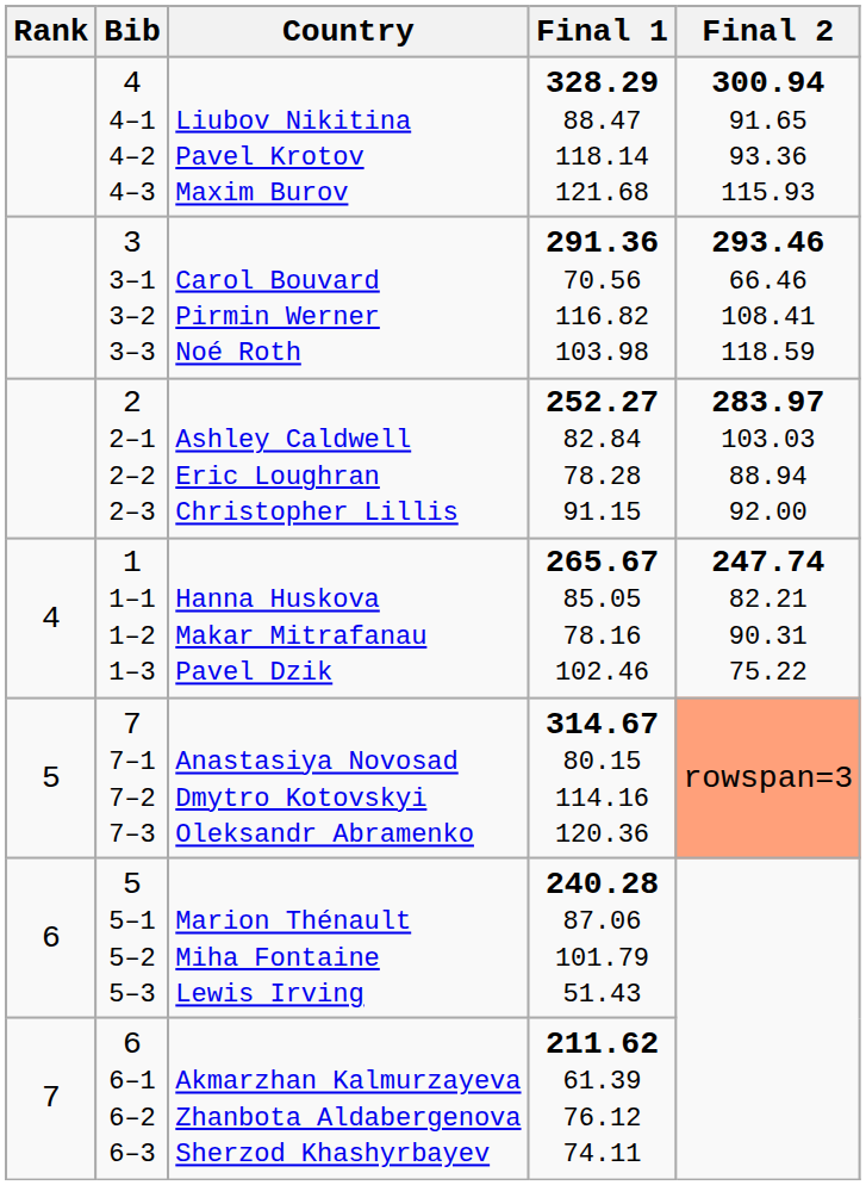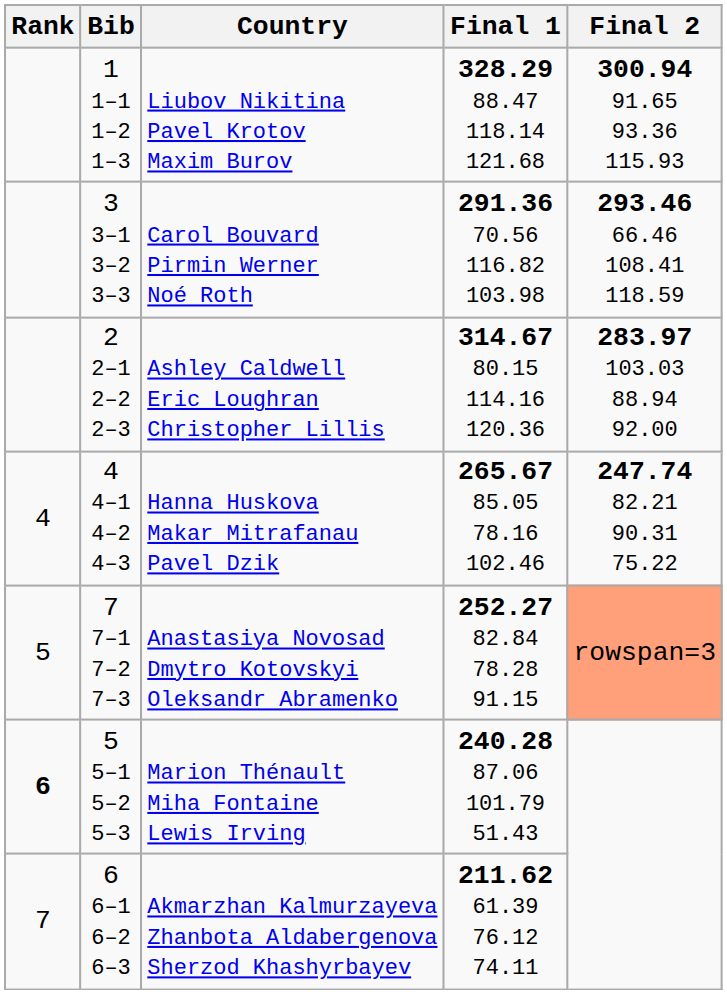Liubov Nikitina Pavel Krotov Maxim Burov | Bib: 4 4–1 4–2 4–3 -> 1 1–1 1–2 1–3
Ashley Caldwell Eric Loughran Christopher Lillis | Final 1: 252.27 82.84 78.28 91.15 -> 314.67 80.15 114.16 120.36
Hanna Huskova Makar Mitrafanau Pavel Dzik | Bib: 1 1–1 1–2 1–3 -> 4 4–1 4–2 4–3
Anastasiya Novosad Dmytro Kotovskyi Oleksandr Abramenko | Final 1: 314.67 80.15 114.16 120.36 -> 252.27 82.84 78.28 91.15
Marion Thénault Miha Fontaine Lewis Irving | Rank: normal -> bold
